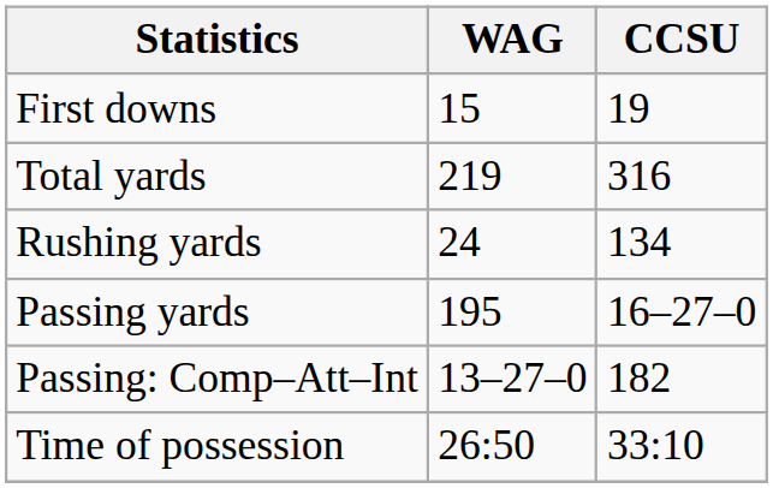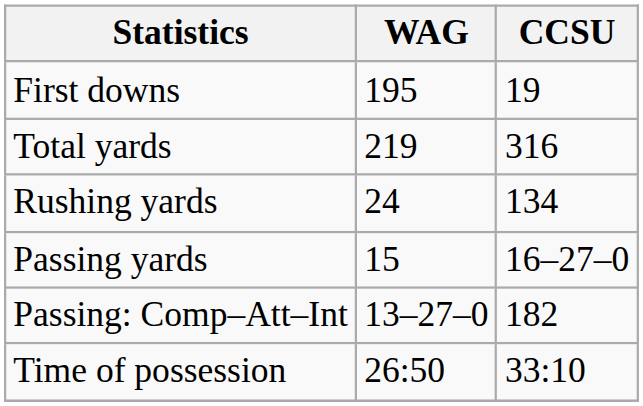First downs | WAG: 15 -> 195
Passing yards | WAG: 195 -> 15
